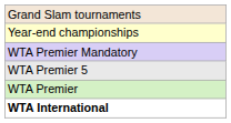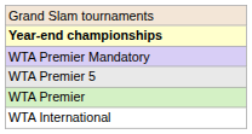row 2 | column 1: normal -> bold
row 6 | column 1: bold -> normal
